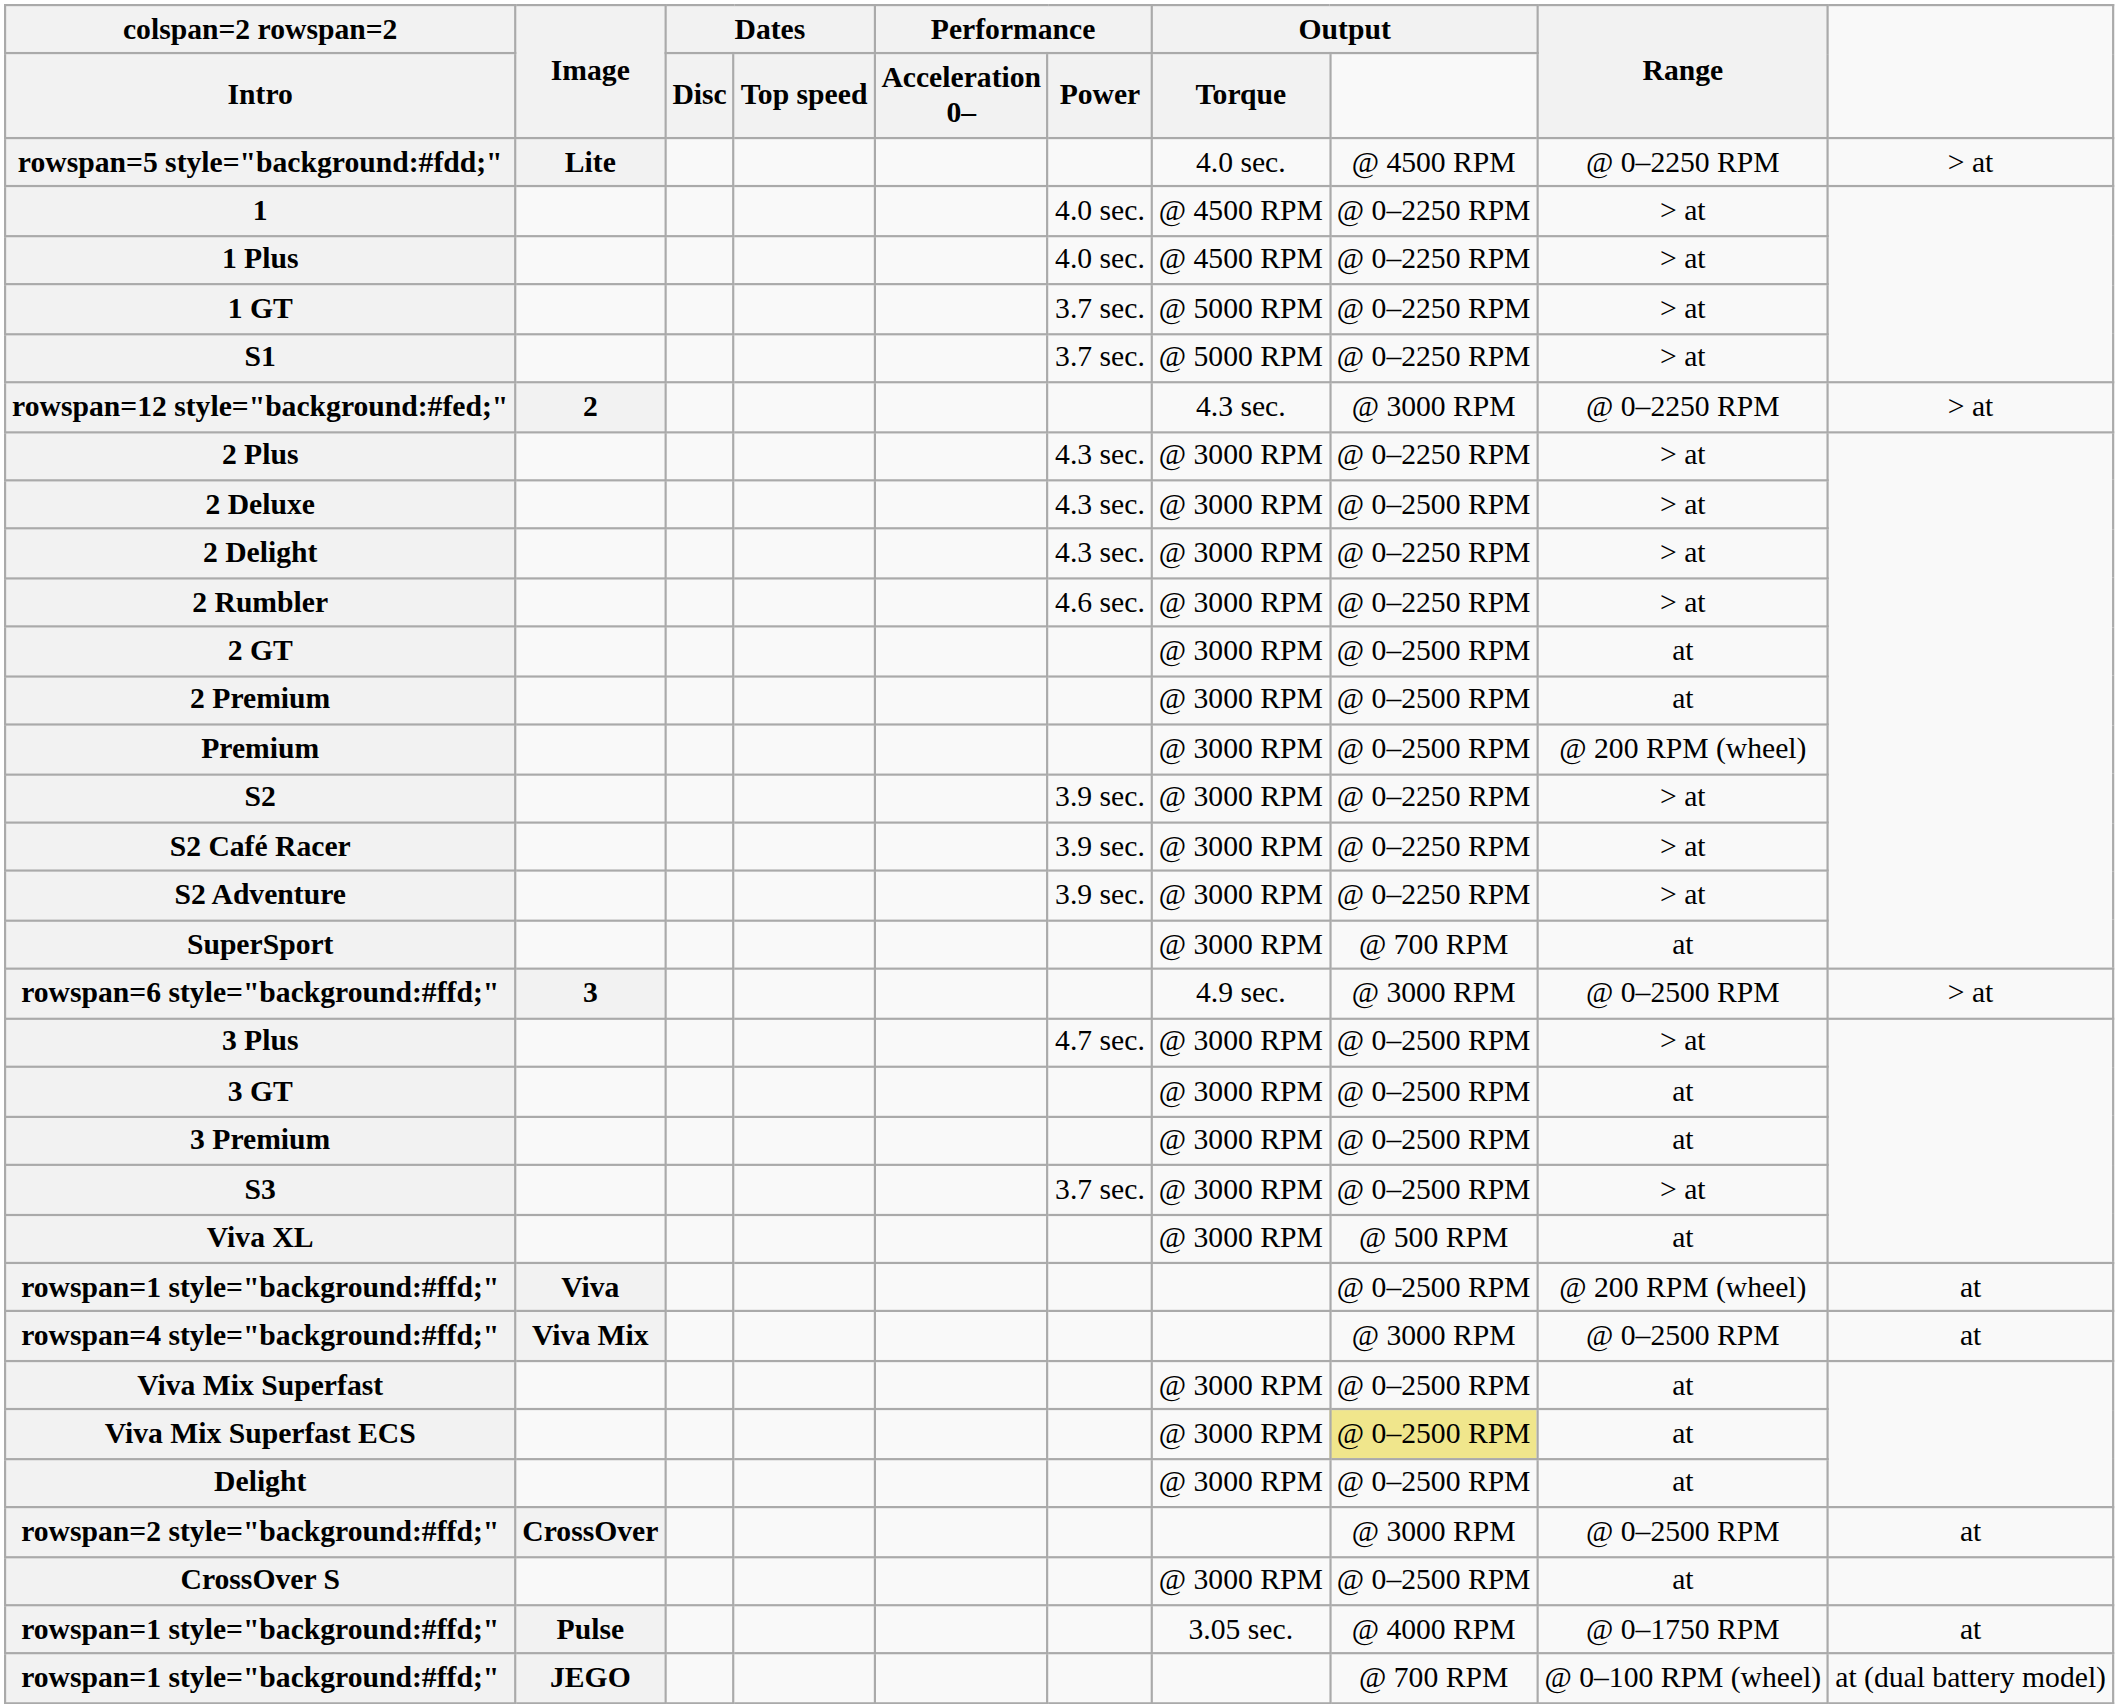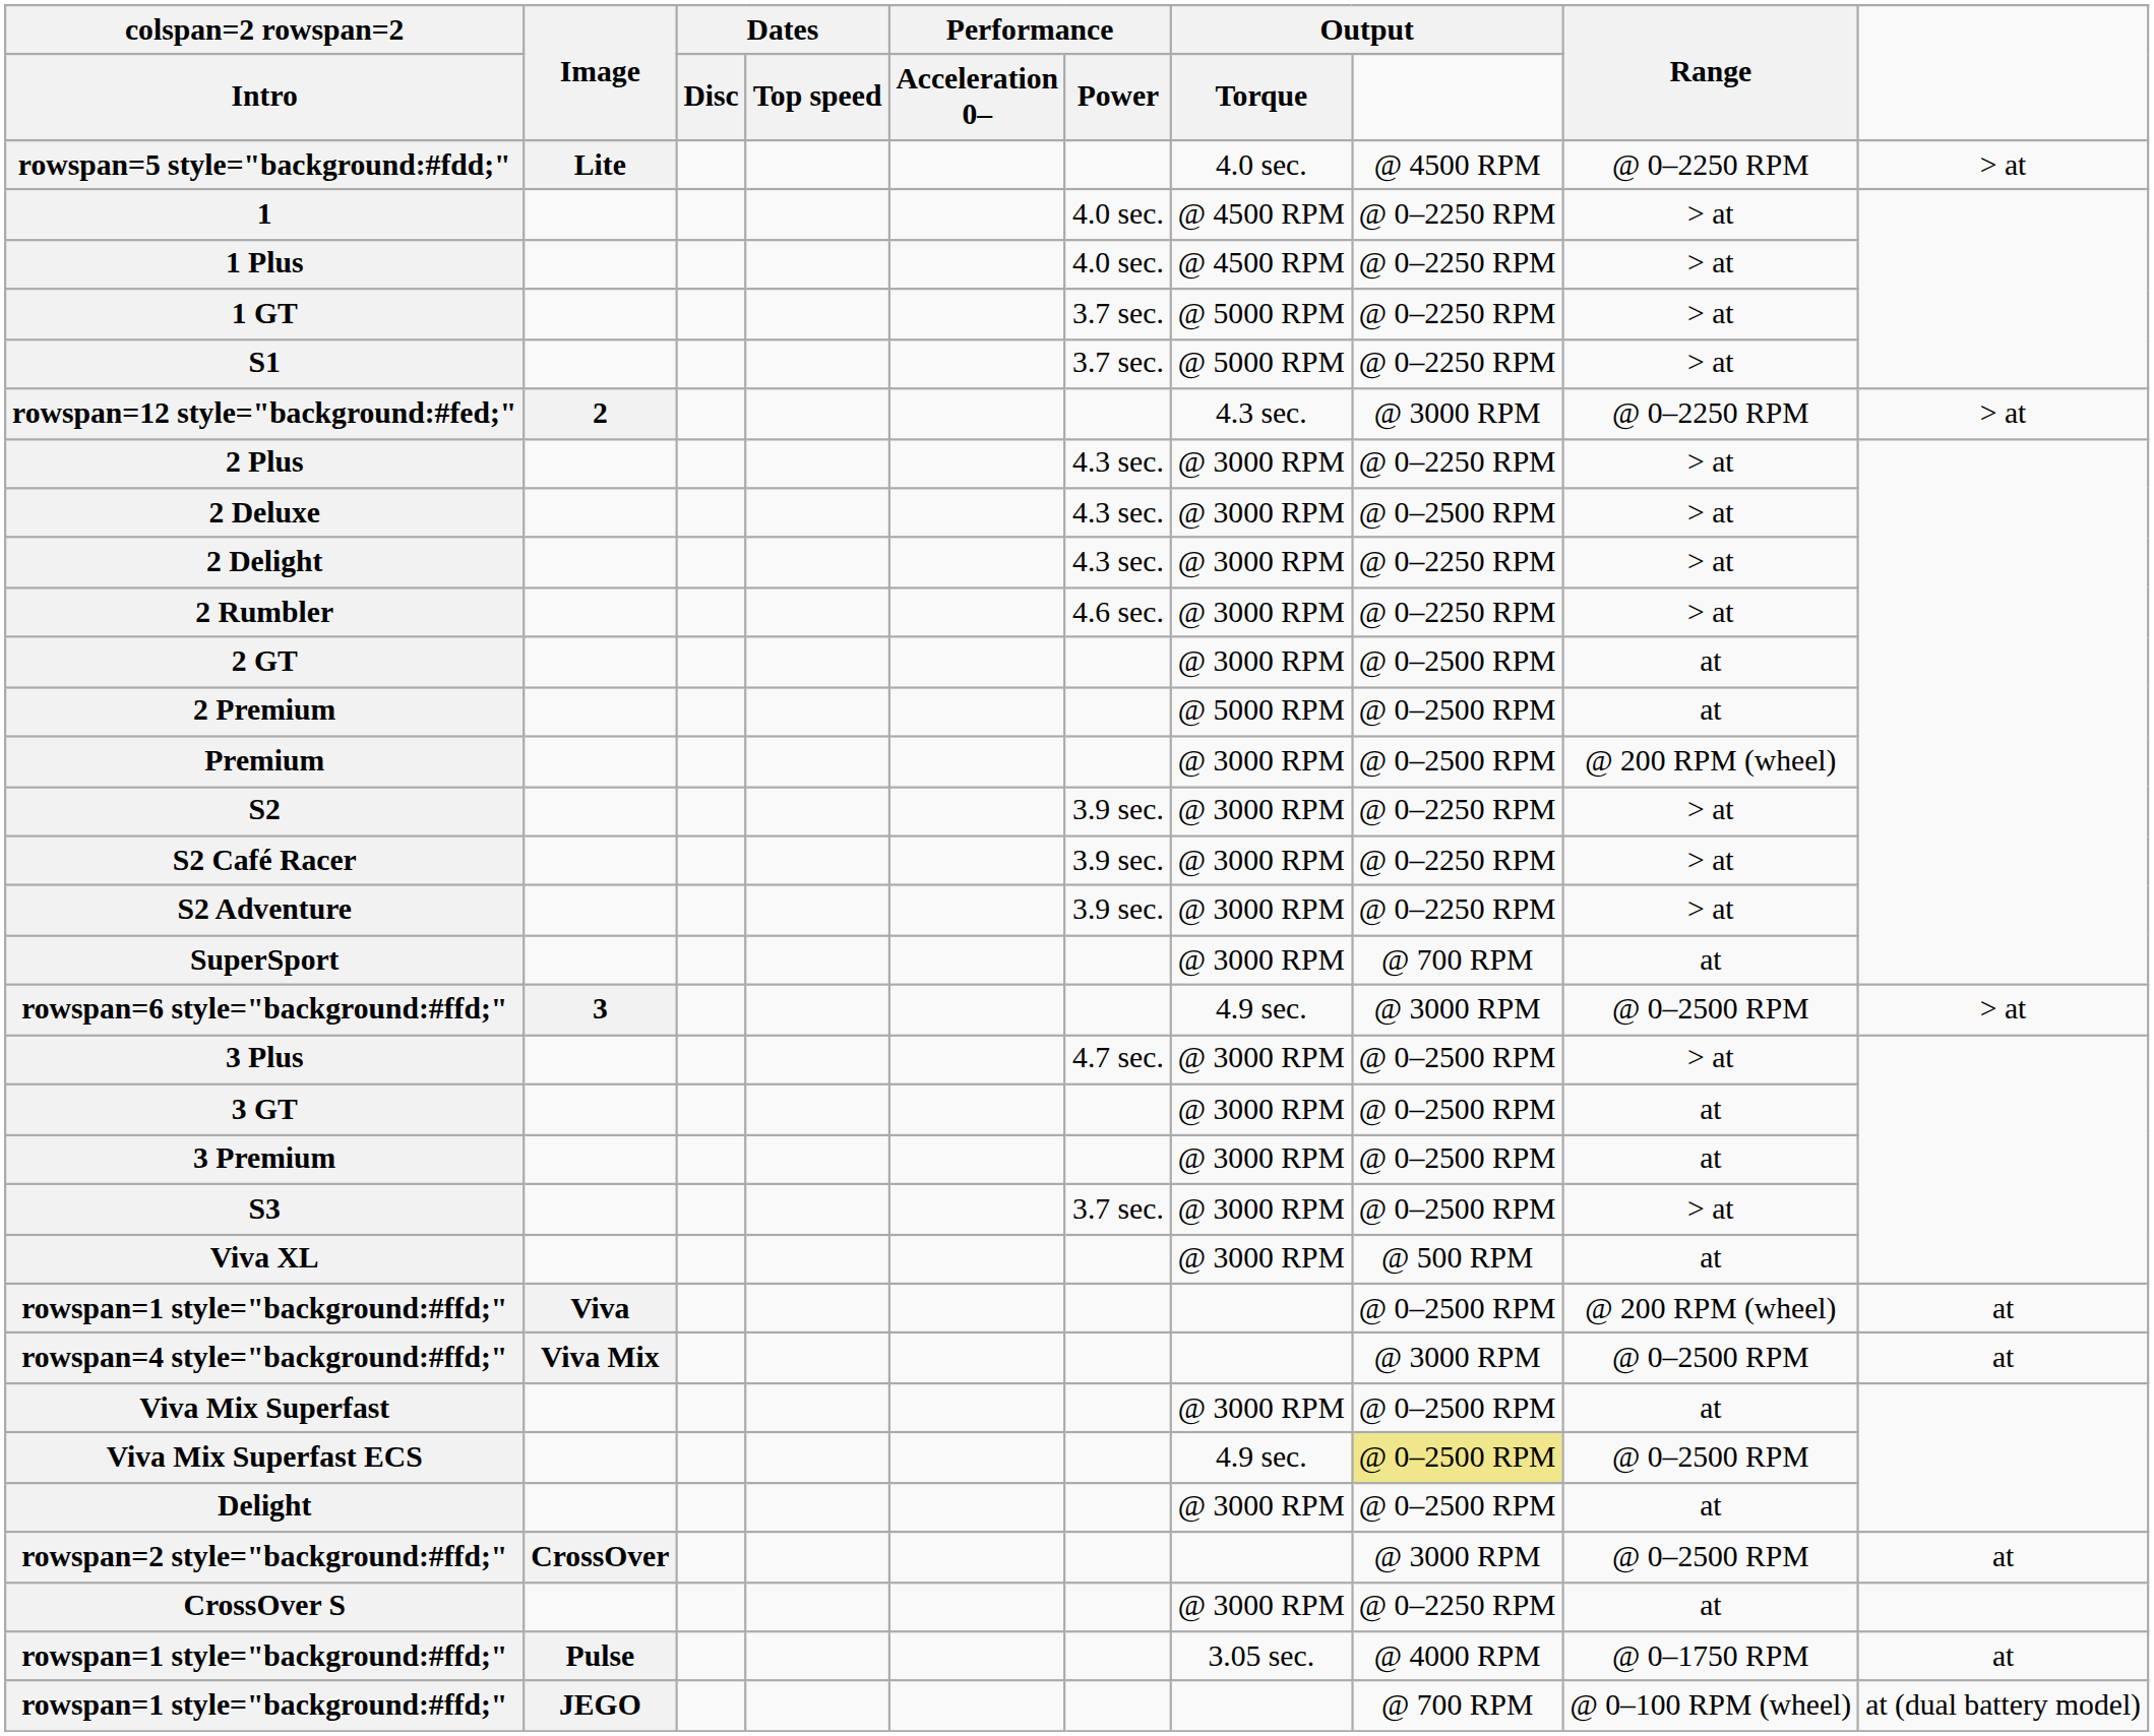2 Premium | Output / Torque: @ 3000 RPM -> @ 5000 RPM
Viva Mix Superfast ECS | Output / Torque: @ 3000 RPM -> 4.9 sec.
Viva Mix Superfast ECS | Range: at -> @ 0–2500 RPM
CrossOver S | Output: @ 0–2500 RPM -> @ 0–2250 RPM
